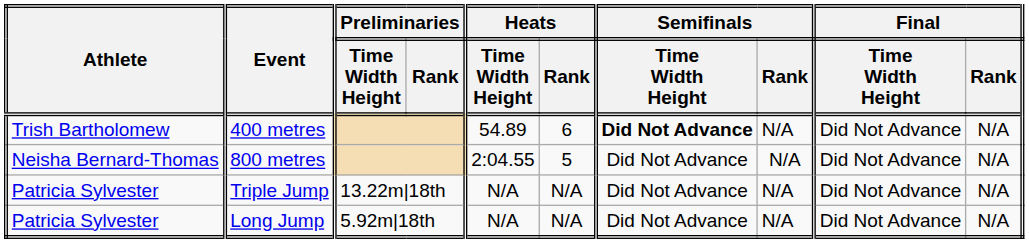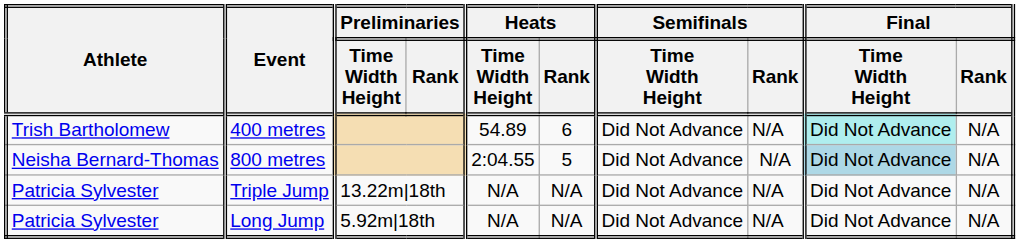400 metres | Semifinals / Time Width Height: bold -> normal
400 metres | Final / Time Width Height: no background -> paleturquoise background
800 metres | Final / Time Width Height: no background -> lightblue background
